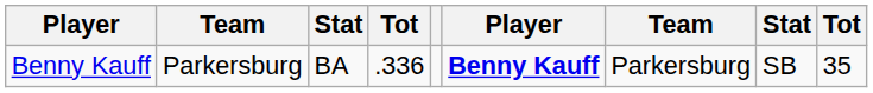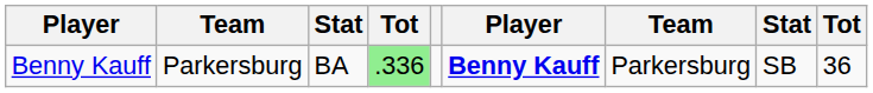row 2 | column 4: no background -> lightgreen background
row 2 | column 9: 35 -> 36
